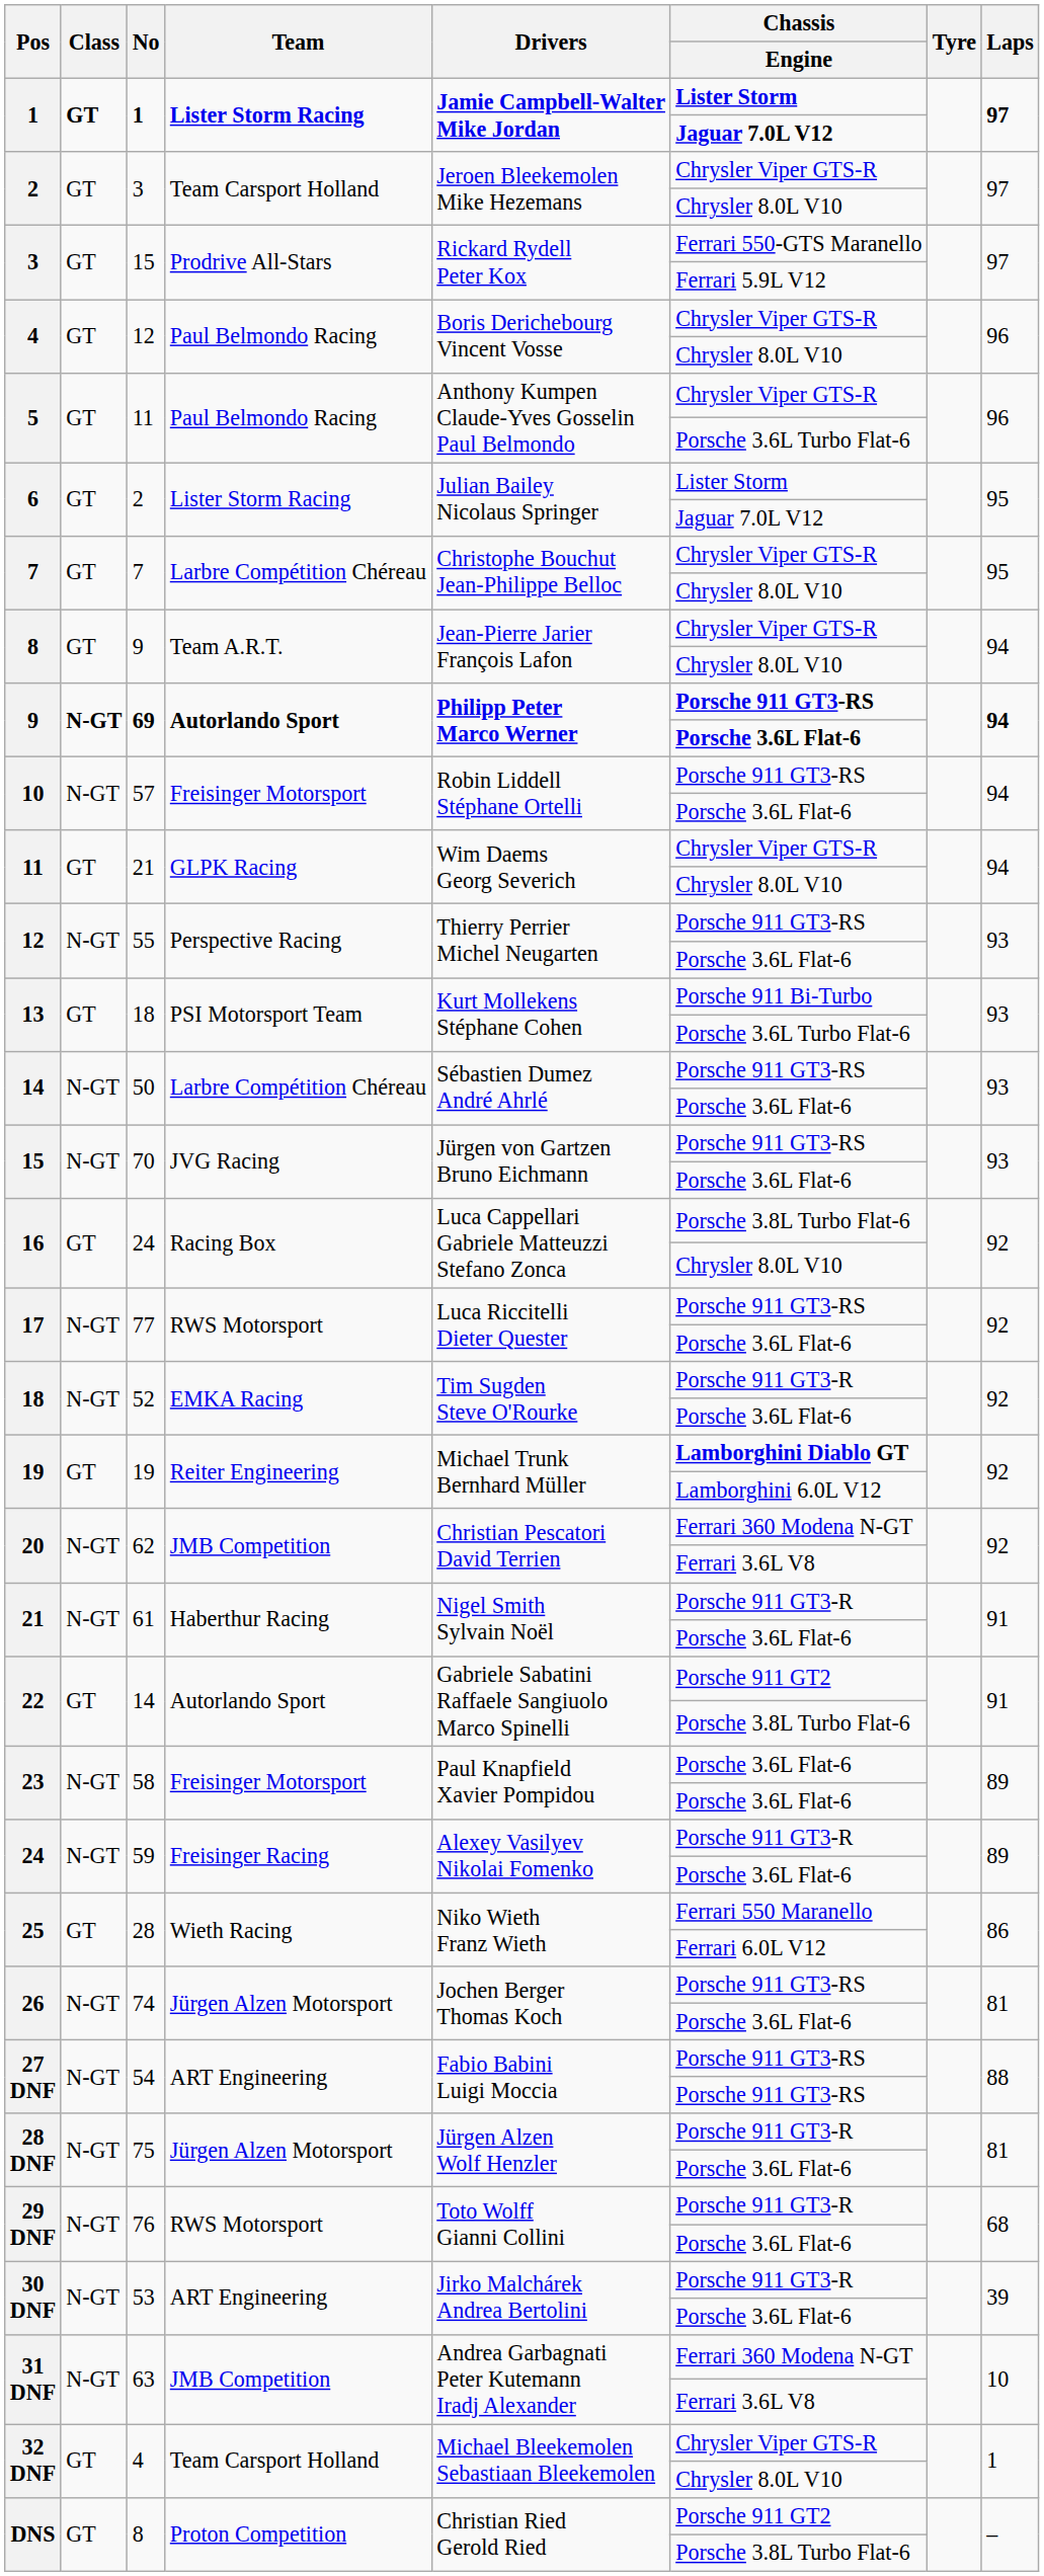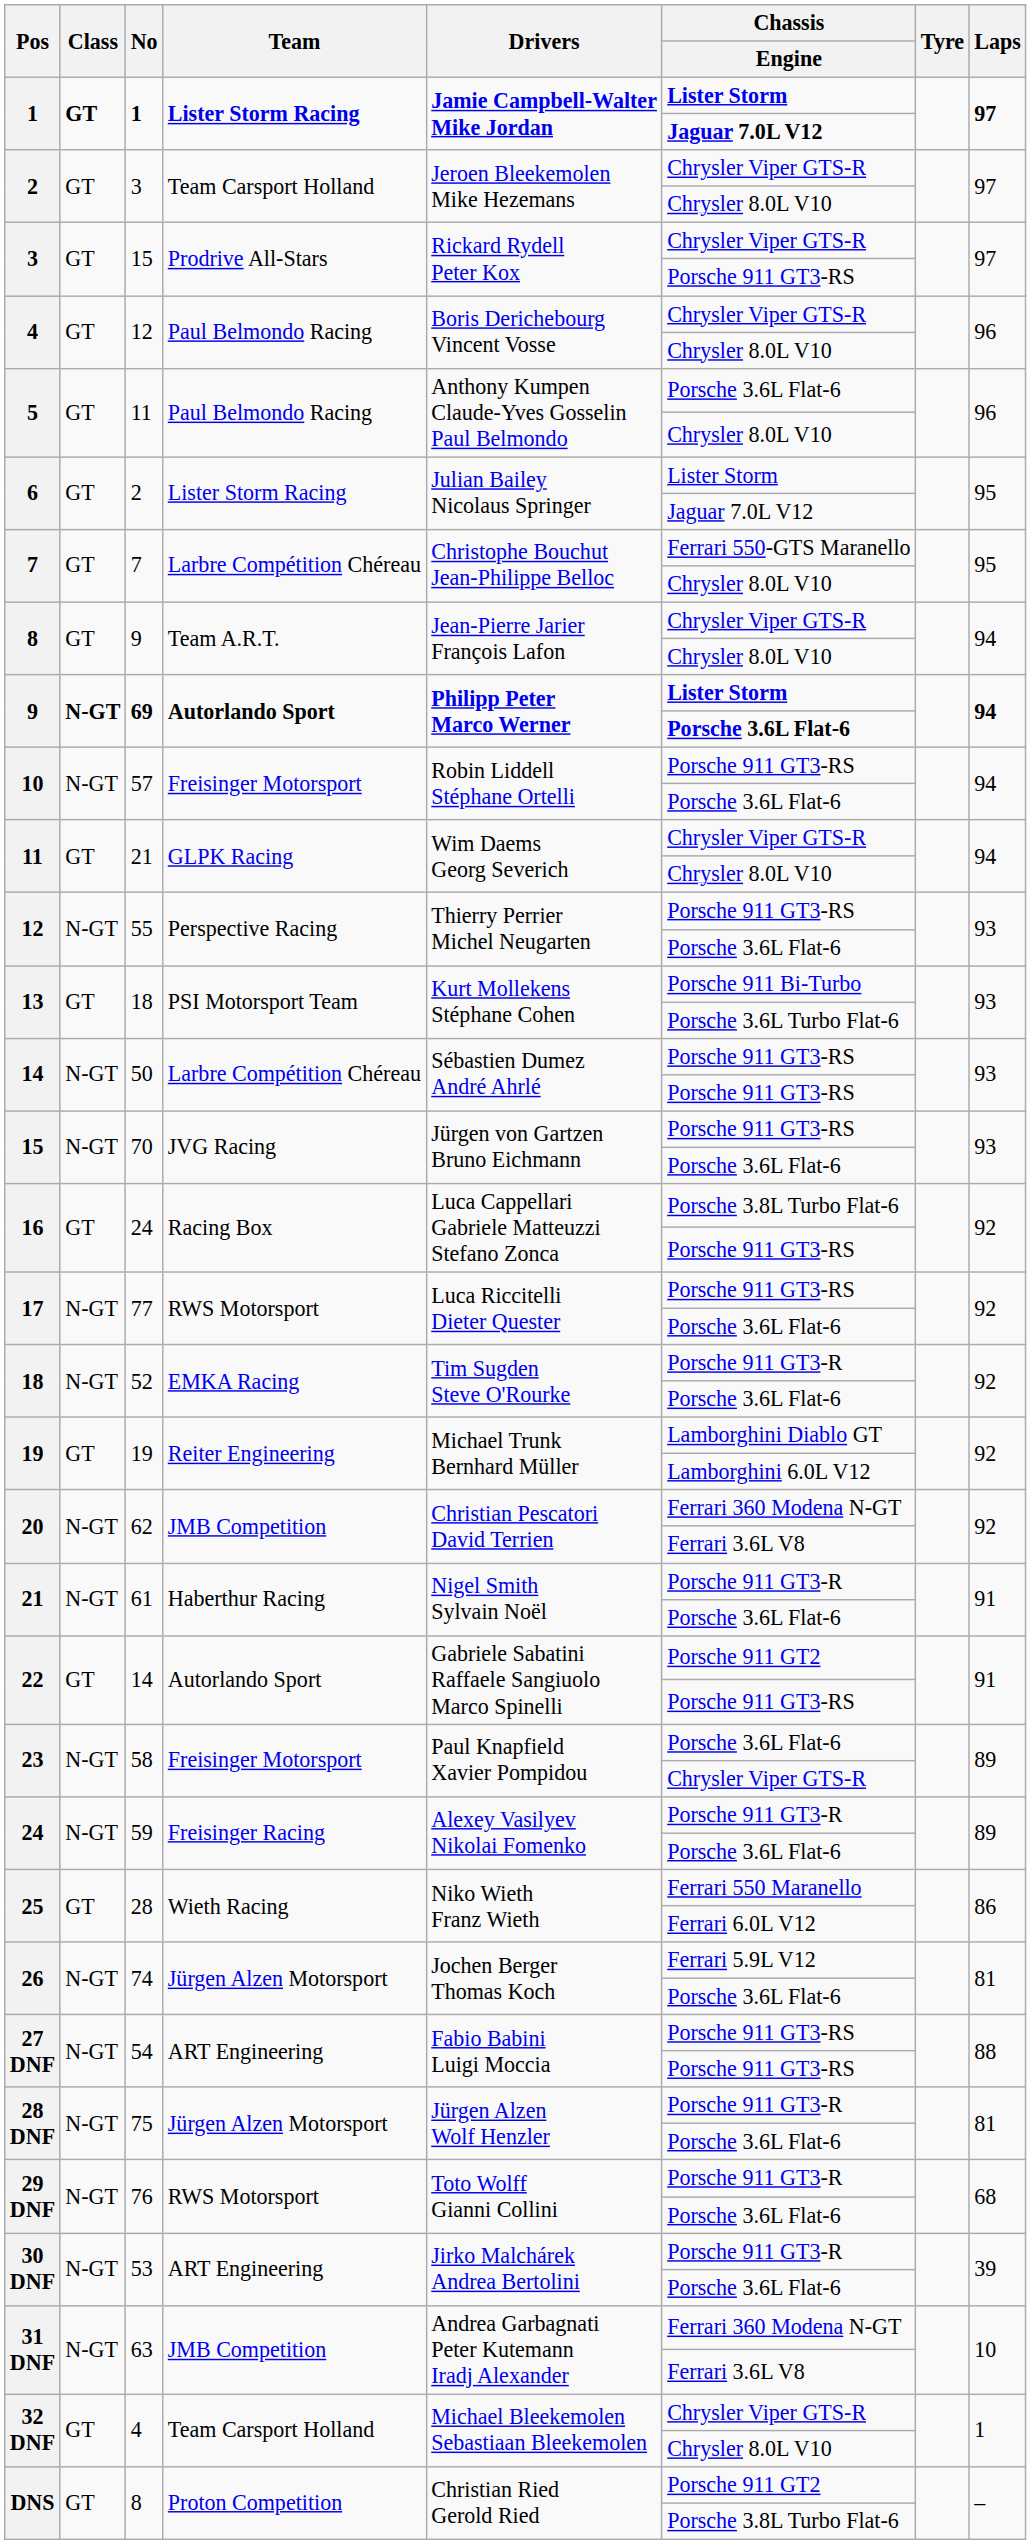row 7 | Chassis / Engine: Ferrari 550-GTS Maranello -> Chrysler Viper GTS-R
row 8 | Chassis / Engine: Ferrari 5.9L V12 -> Porsche 911 GT3-RS
row 11 | Chassis / Engine: Chrysler Viper GTS-R -> Porsche 3.6L Flat-6
row 12 | Chassis / Engine: Porsche 3.6L Turbo Flat-6 -> Chrysler 8.0L V10
row 15 | Chassis / Engine: Chrysler Viper GTS-R -> Ferrari 550-GTS Maranello
row 19 | Chassis / Engine: Porsche 911 GT3-RS -> Lister Storm
row 30 | Chassis / Engine: Porsche 3.6L Flat-6 -> Porsche 911 GT3-RS
row 34 | Chassis / Engine: Chrysler 8.0L V10 -> Porsche 911 GT3-RS
row 39 | Chassis / Engine: bold -> normal
row 46 | Chassis / Engine: Porsche 3.8L Turbo Flat-6 -> Porsche 911 GT3-RS
row 48 | Chassis / Engine: Porsche 3.6L Flat-6 -> Chrysler Viper GTS-R
row 53 | Chassis / Engine: Porsche 911 GT3-RS -> Ferrari 5.9L V12
